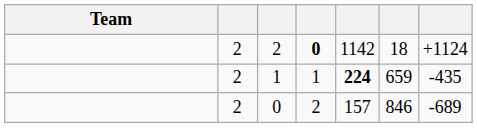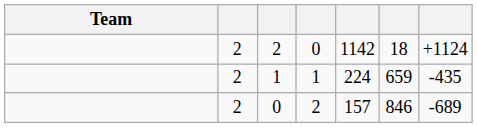row 2 | column 4: bold -> normal
row 3 | column 5: bold -> normal
